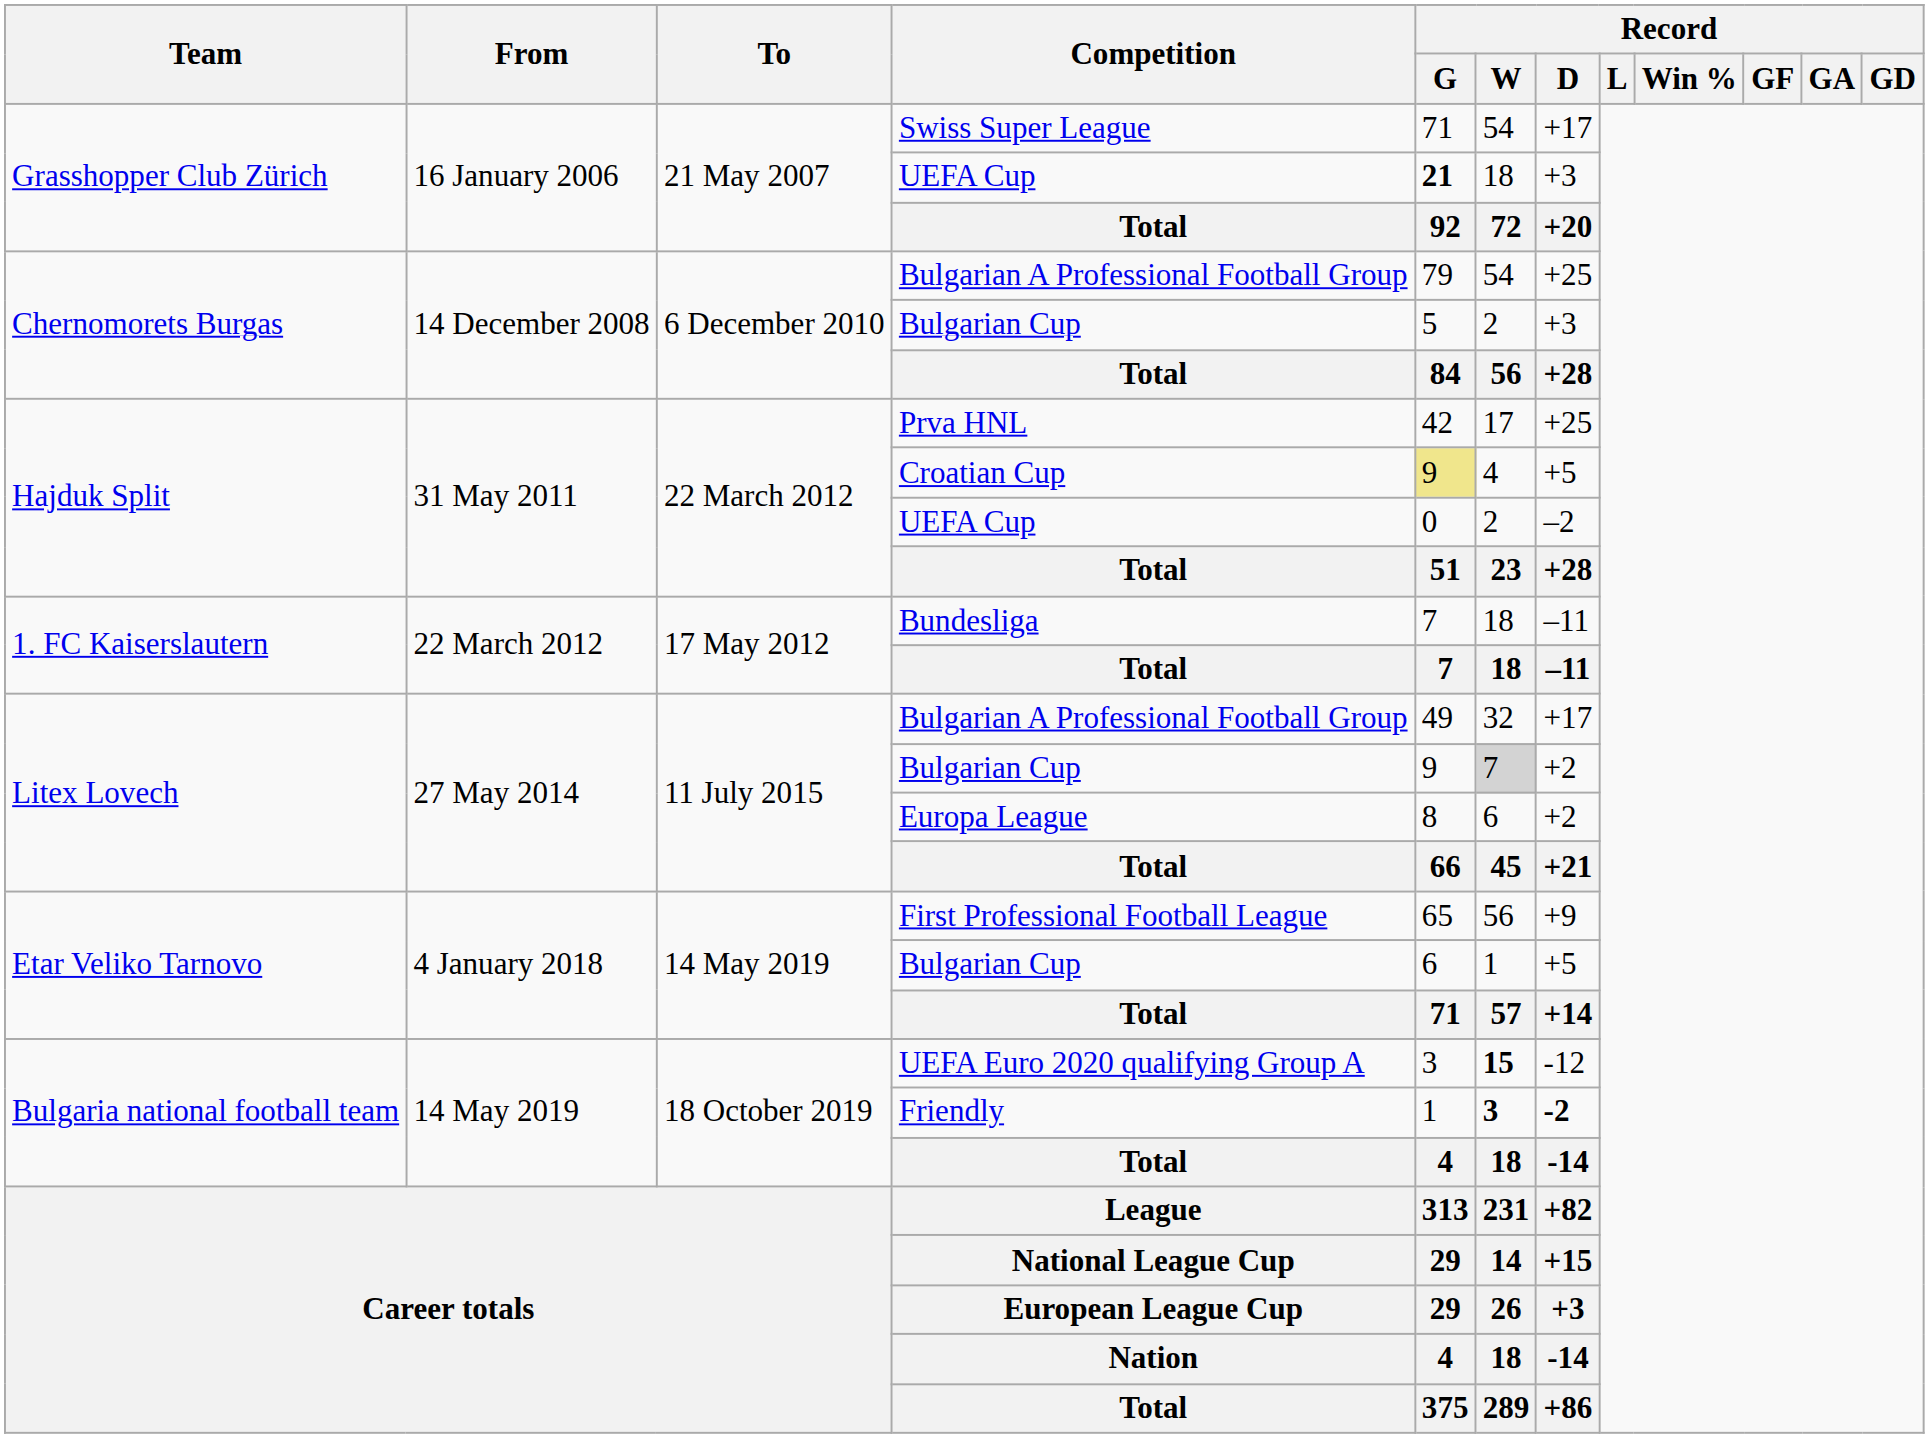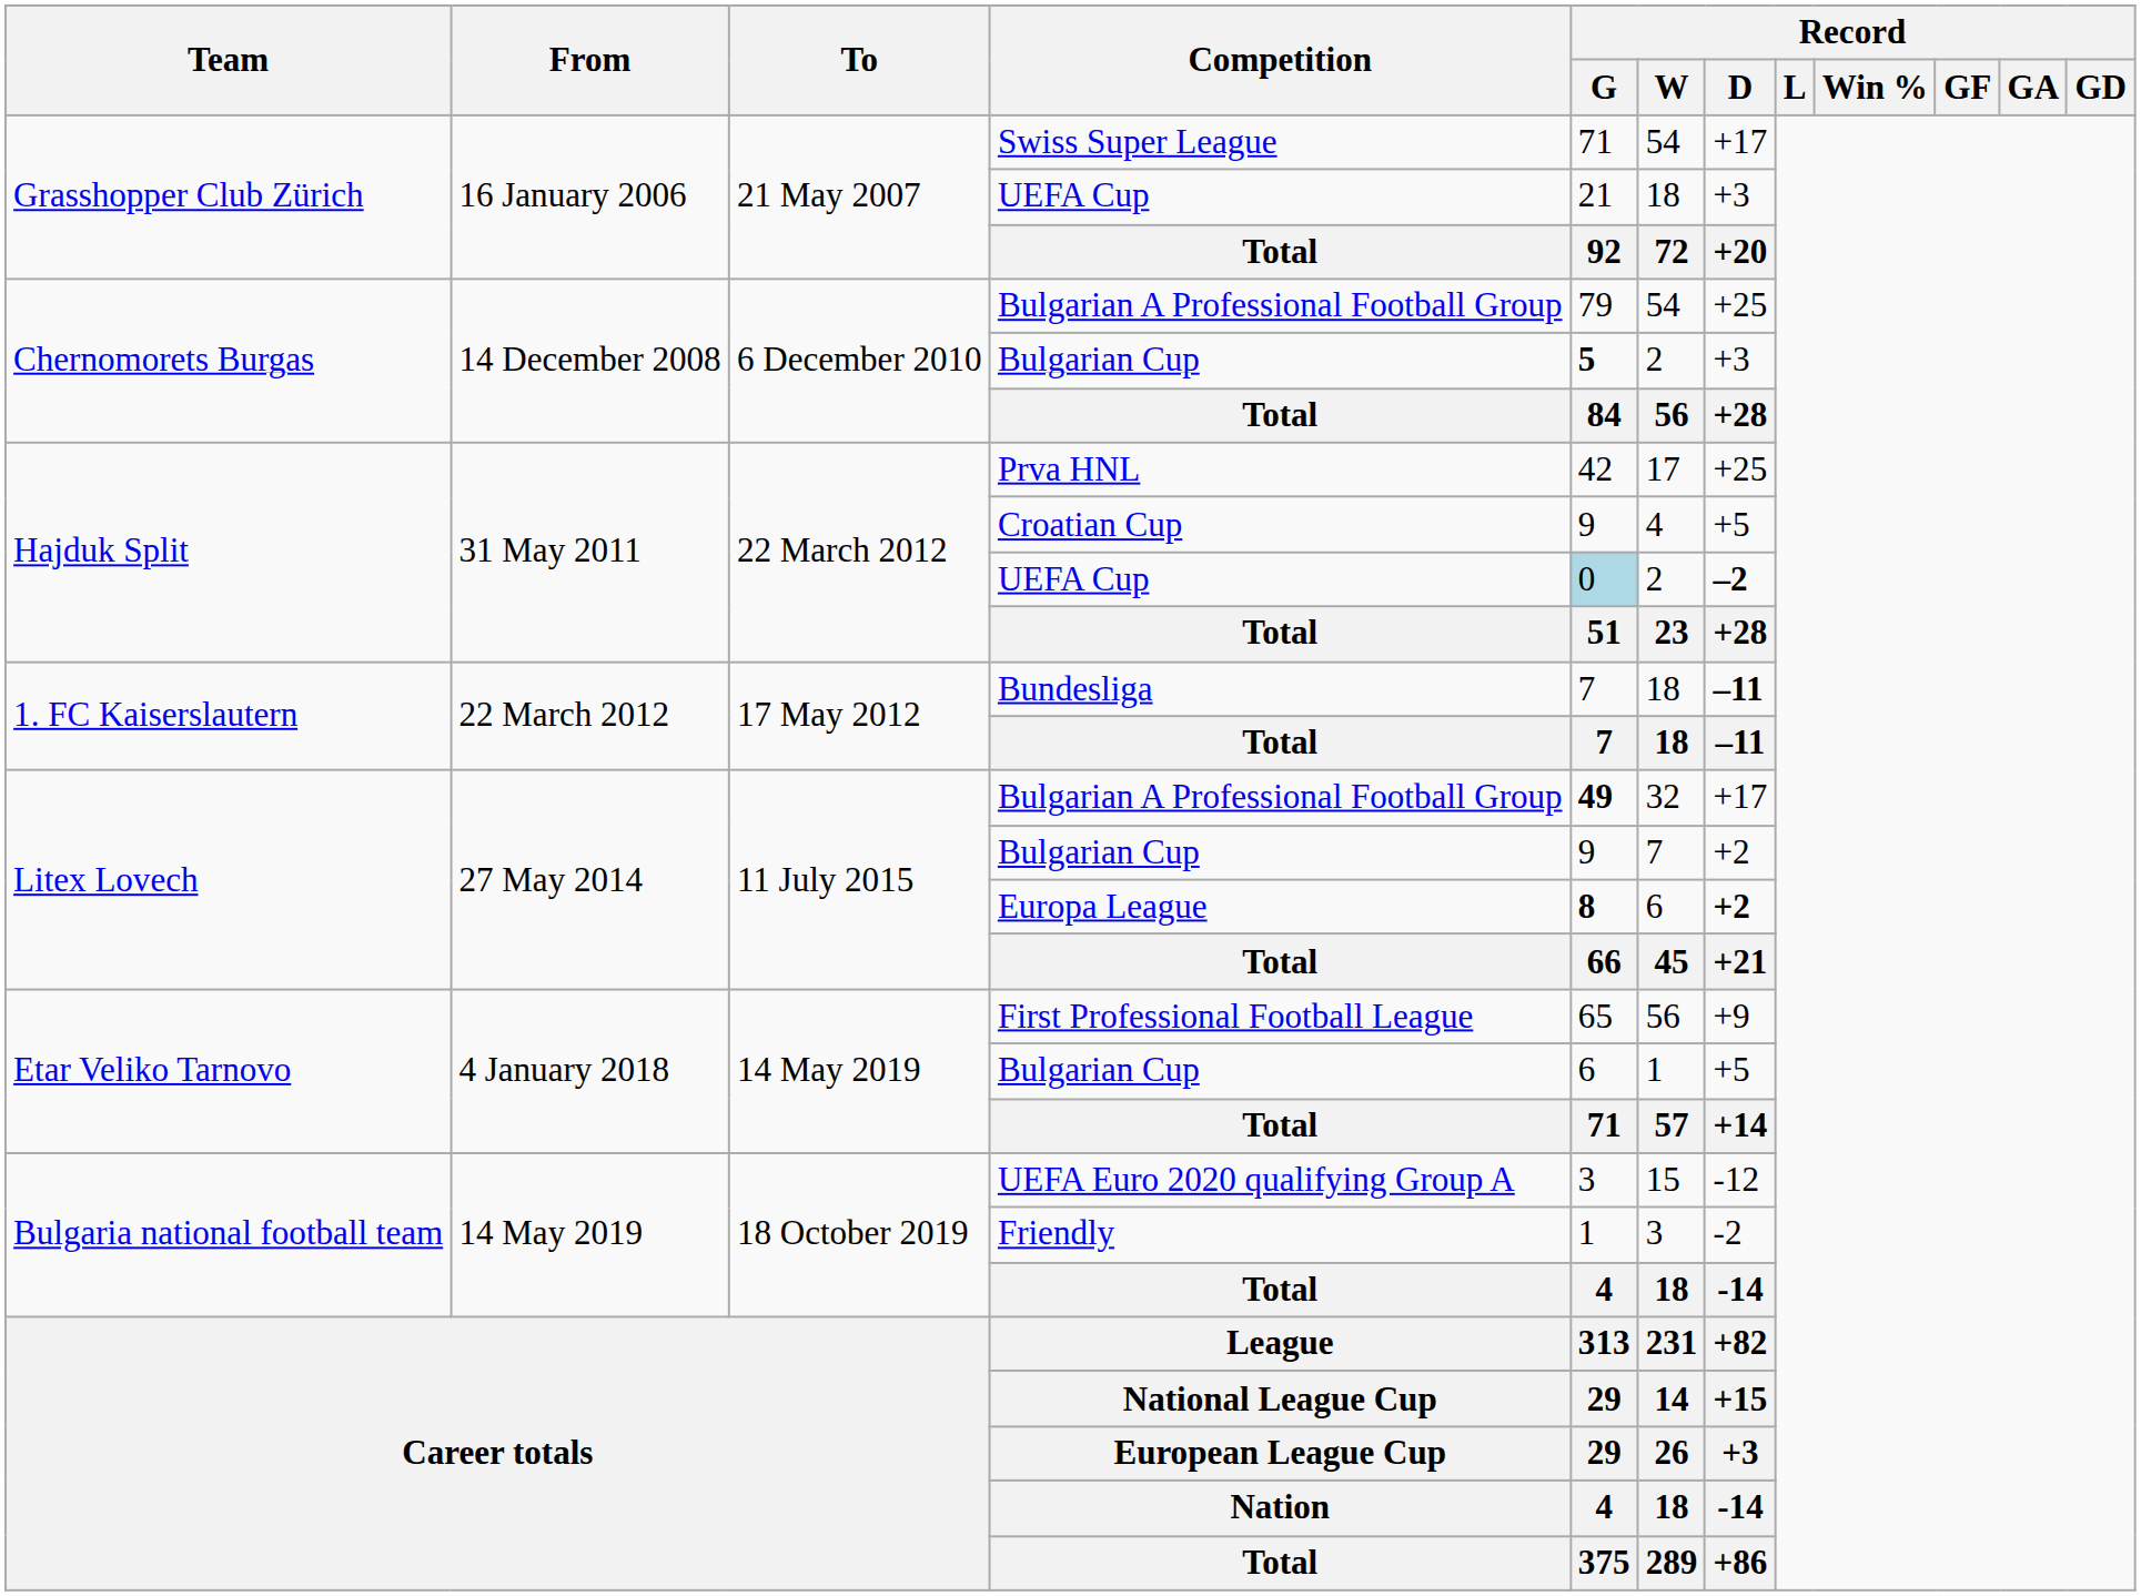Grasshopper Club Zürich / UEFA Cup | Record / G: bold -> normal
Chernomorets Burgas / Bulgarian Cup | Record / G: normal -> bold
Croatian Cup | Record / G: khaki background -> no background
Hajduk Split / UEFA Cup | Record / G: no background -> lightblue background
Hajduk Split / UEFA Cup | Record / D: normal -> bold
Bundesliga | Record / D: normal -> bold
Litex Lovech / Bulgarian A Professional Football Group | Record / G: normal -> bold
Litex Lovech / Bulgarian Cup | Record / W: lightgrey background -> no background
Europa League | Record / G: normal -> bold
Europa League | Record / D: normal -> bold
UEFA Euro 2020 qualifying Group A | Record / W: bold -> normal
Friendly | Record / W: bold -> normal
Friendly | Record / D: bold -> normal
